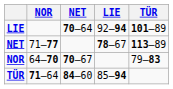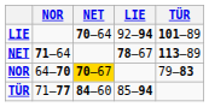row 3 | NOR: 71–77 -> 71–64
row 4 | NET: no background -> gold background
row 5 | NOR: 71–64 -> 71–77
